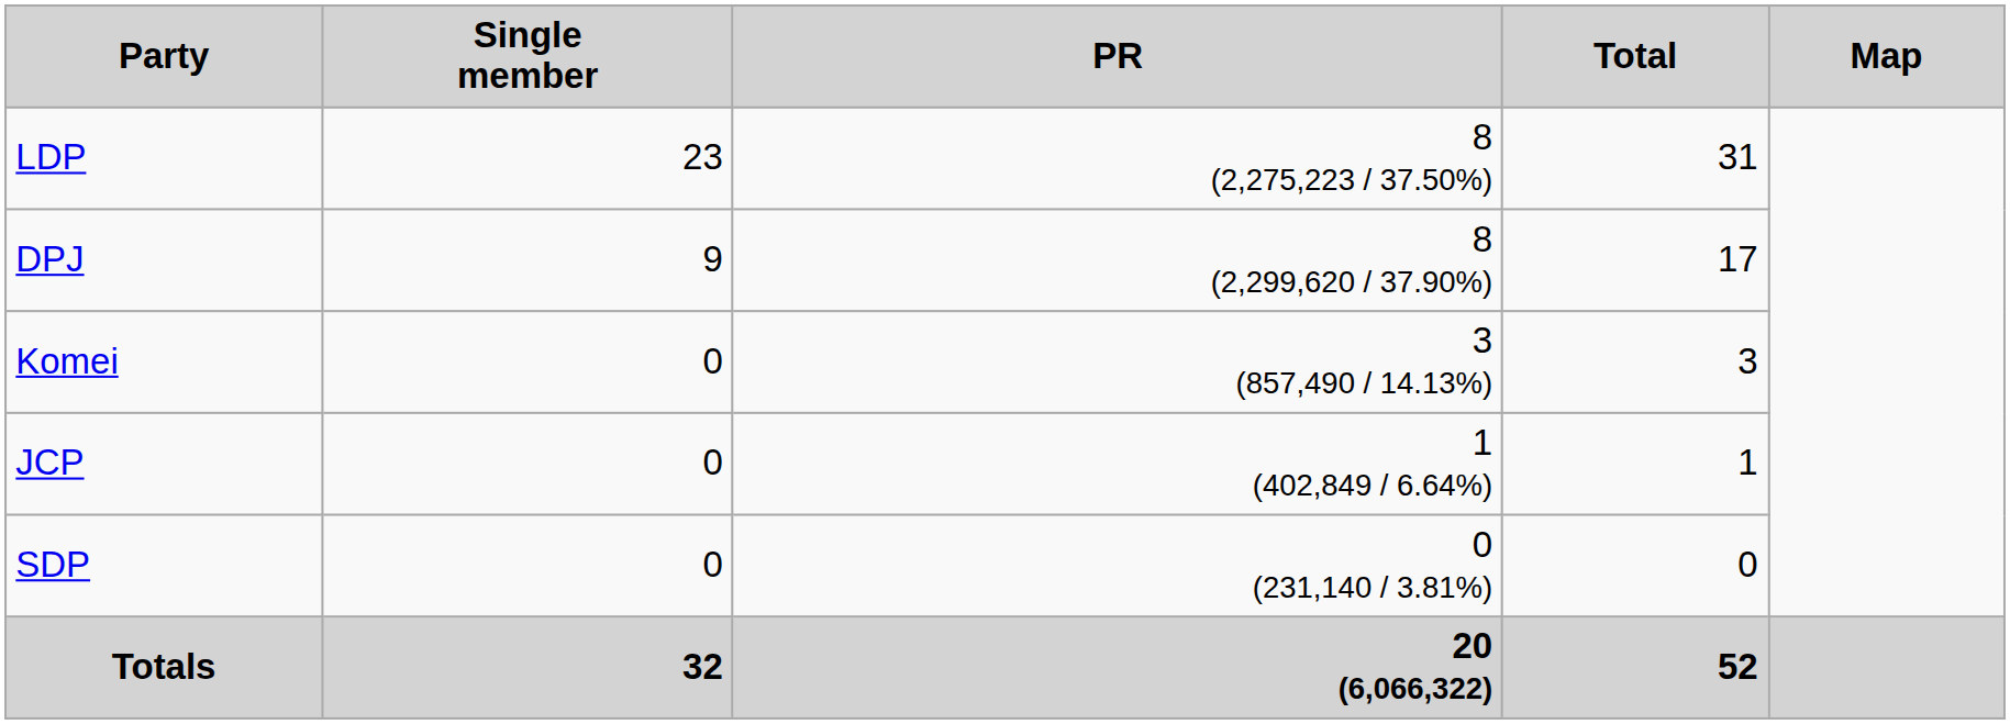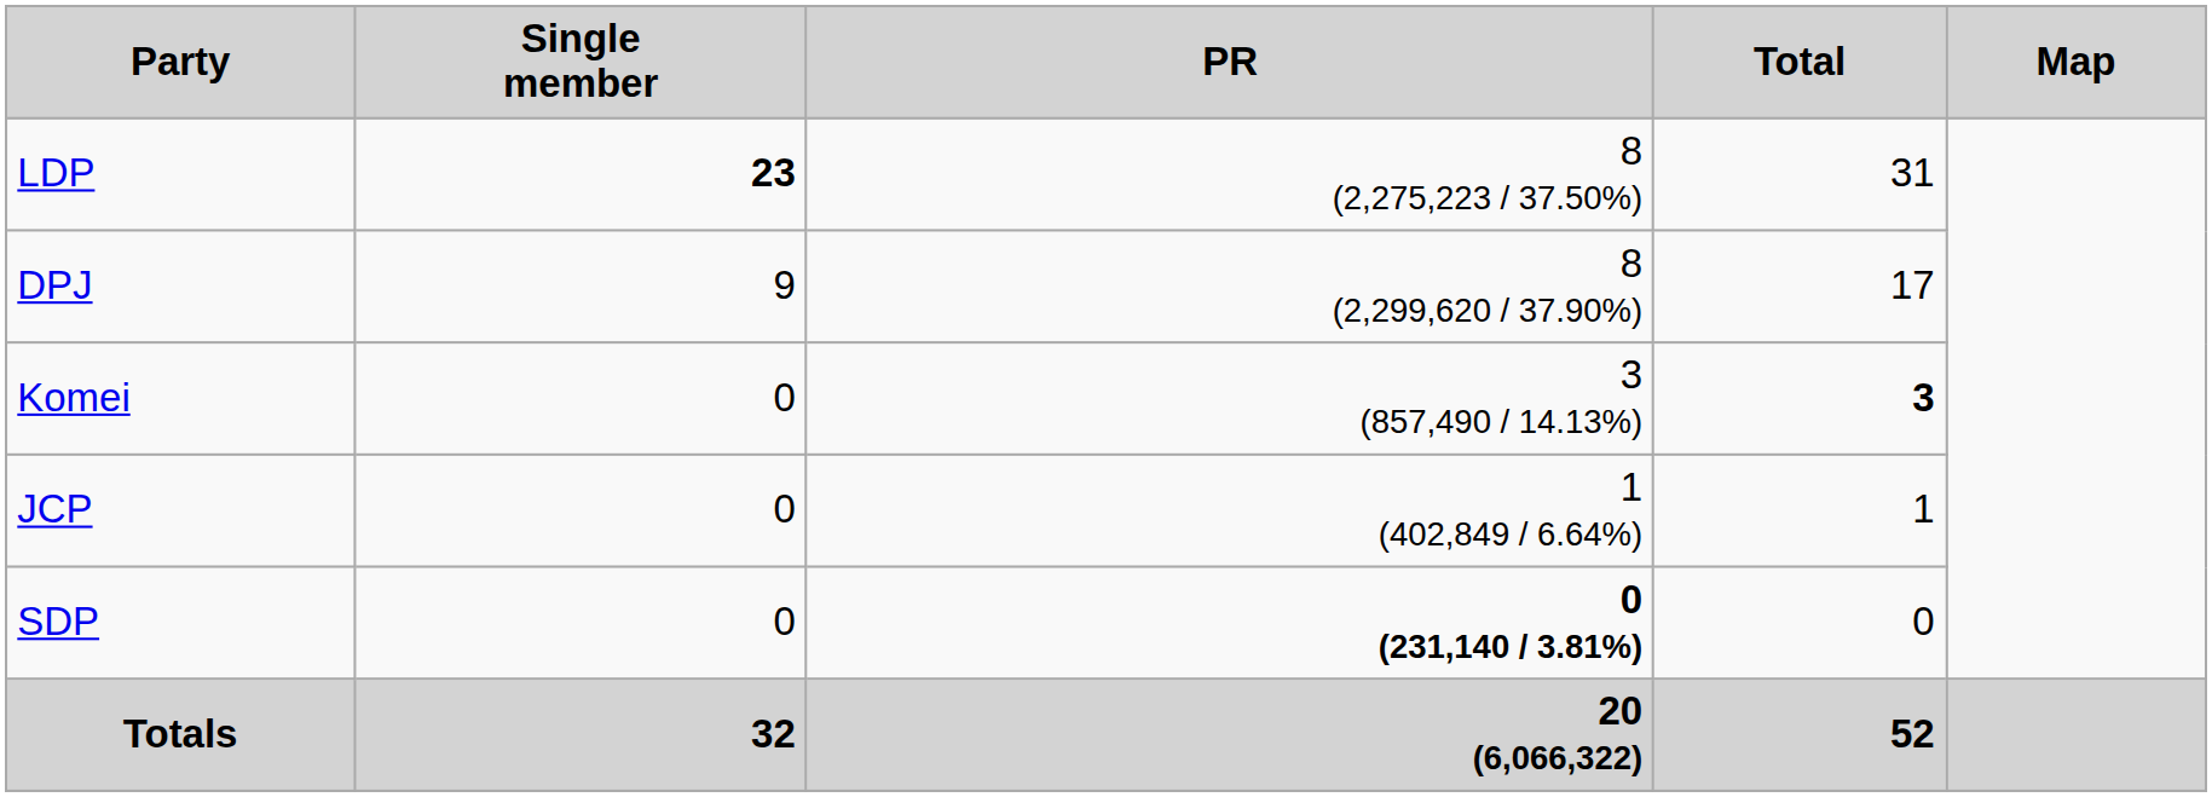LDP | Single member: normal -> bold
Komei | Total: normal -> bold
SDP | PR: normal -> bold
